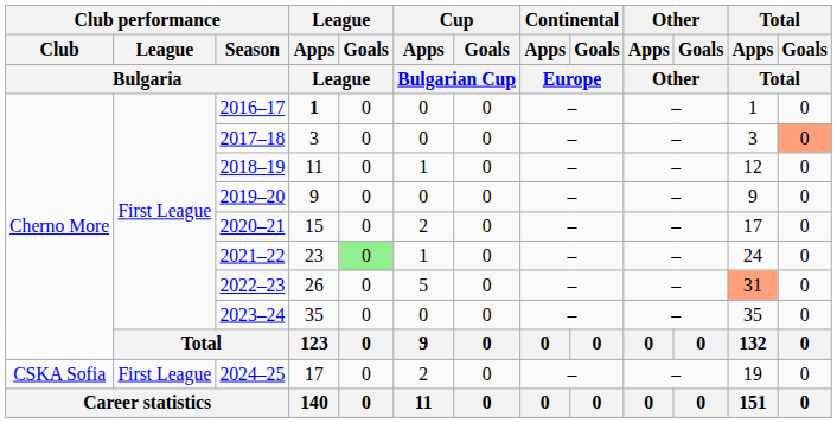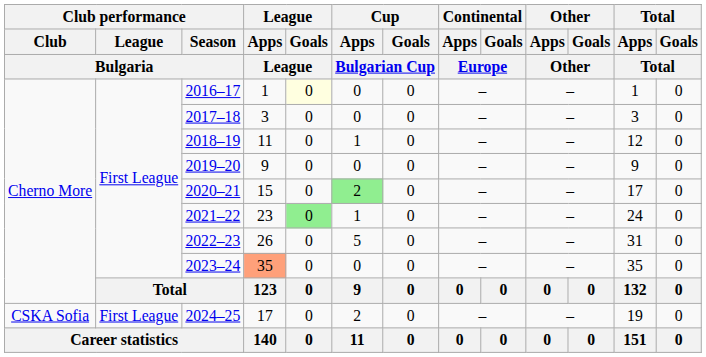2016–17 | League / Apps / League: bold -> normal
2016–17 | League / Goals / League: no background -> lightyellow background
2017–18 | Total / Goals / Total: lightsalmon background -> no background
2020–21 | Cup / Apps / Bulgarian Cup: no background -> lightgreen background
2022–23 | Total / Apps / Total: lightsalmon background -> no background
2023–24 | League / Apps / League: no background -> lightsalmon background
